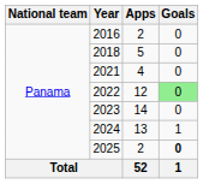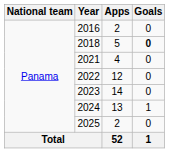2018 | Goals: normal -> bold
2022 | Goals: lightgreen background -> no background
2025 | Goals: bold -> normal
